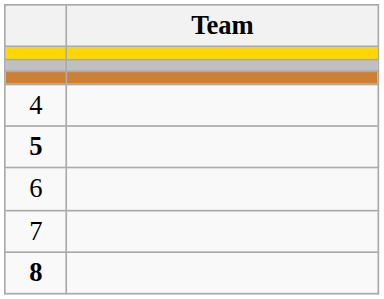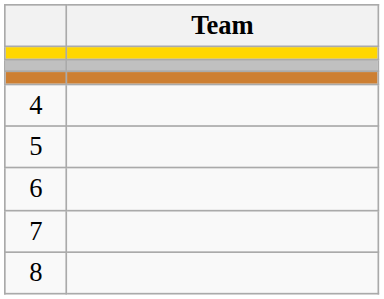row 6 | column 1: bold -> normal
row 9 | column 1: bold -> normal
